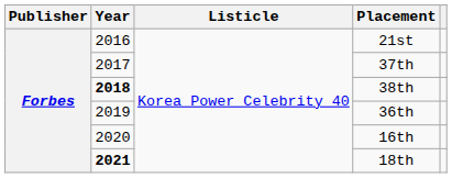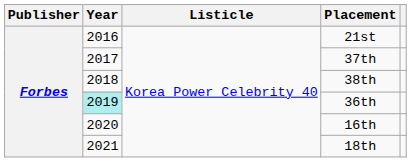38th | Year: bold -> normal
36th | Year: no background -> paleturquoise background
18th | Year: bold -> normal
